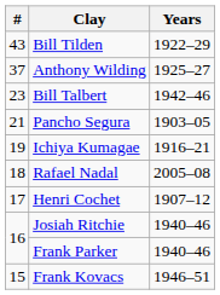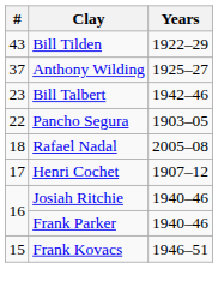Pancho Segura | #: 21 -> 22
- row: 19 | Ichiya Kumagae | 1916–21
